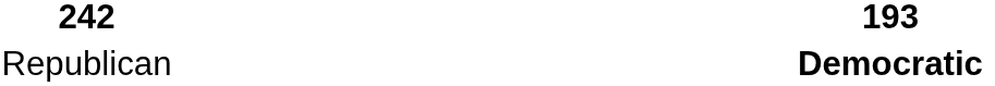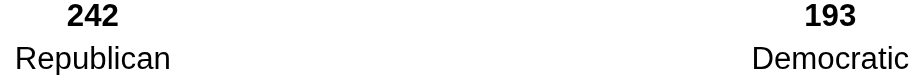Republican | column 2: bold -> normal
